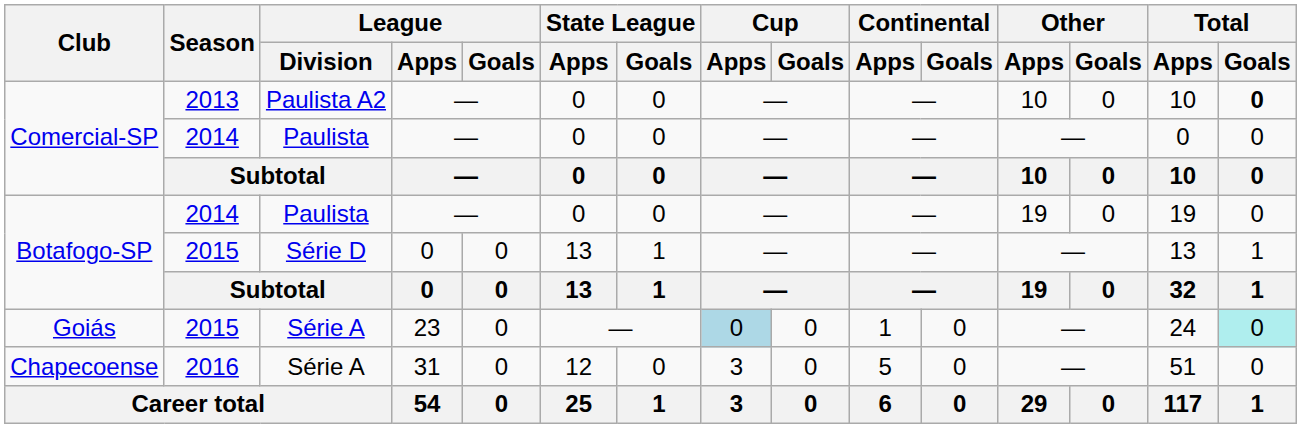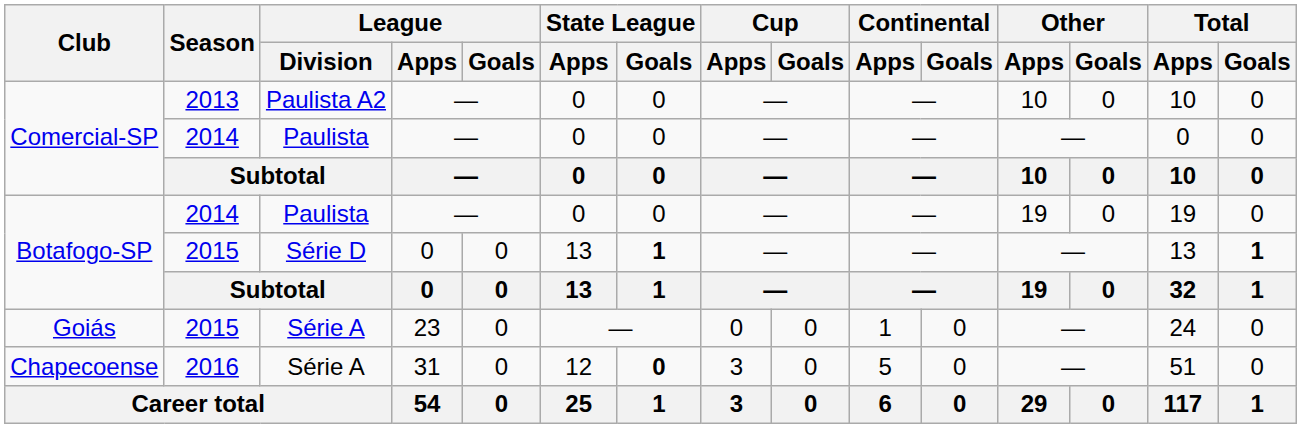Comercial-SP / 2013 | Total / Goals: bold -> normal
Botafogo-SP / 2015 | State League / Goals: normal -> bold
Botafogo-SP / 2015 | Total / Goals: normal -> bold
Goiás | Cup / Apps: lightblue background -> no background
Goiás | Total / Goals: paleturquoise background -> no background
Chapecoense | State League / Goals: normal -> bold
